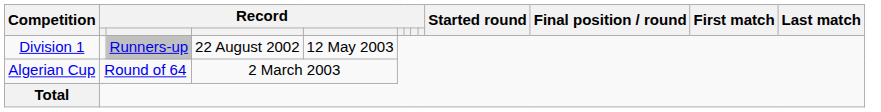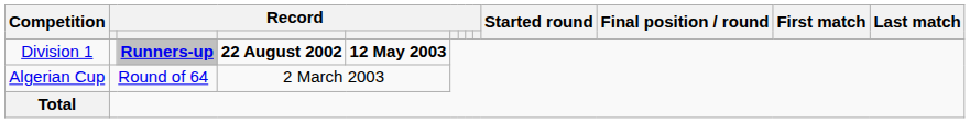Division 1 | column 3: normal -> bold
Division 1 | column 4: normal -> bold
Division 1 | column 5: normal -> bold
